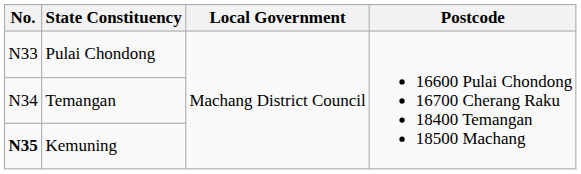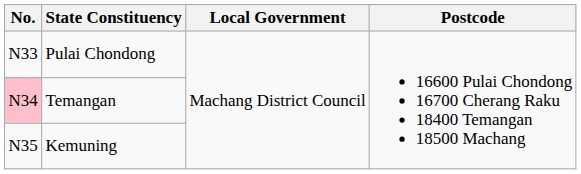Temangan | No.: no background -> pink background
Kemuning | No.: bold -> normal
